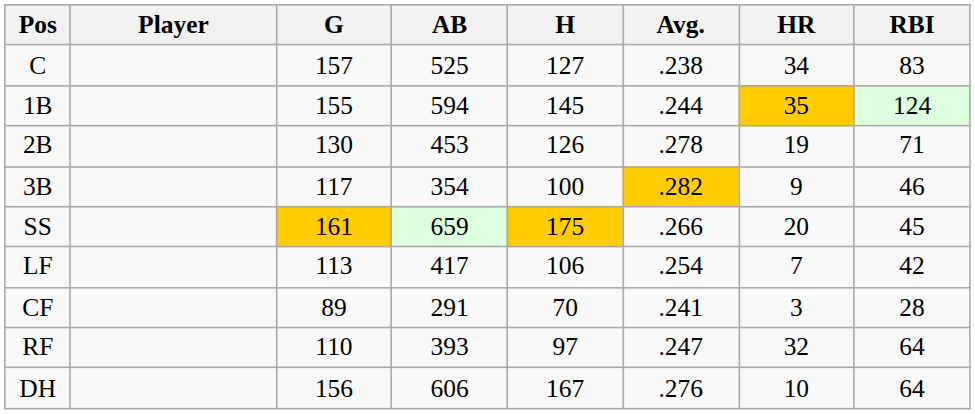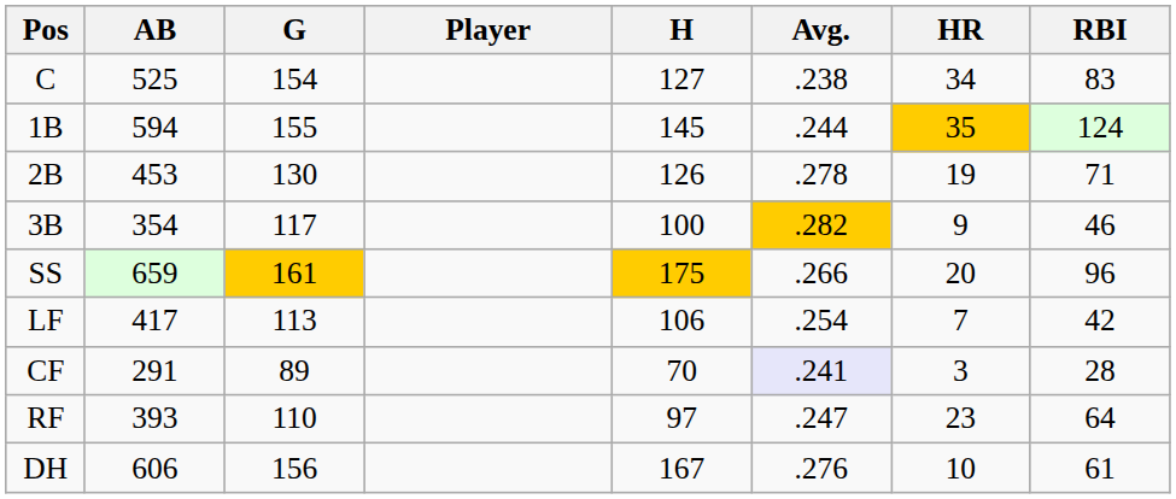columns swapped: Player <-> AB
C | G: 157 -> 154
SS | RBI: 45 -> 96
CF | Avg.: no background -> lavender background
RF | HR: 32 -> 23
DH | RBI: 64 -> 61
